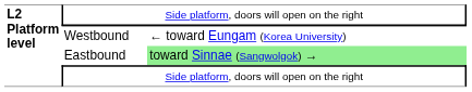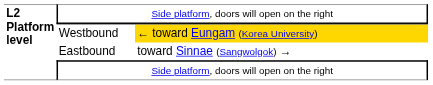Westbound | column 3: no background -> gold background
Eastbound | column 3: lightgreen background -> no background
